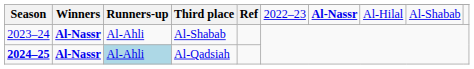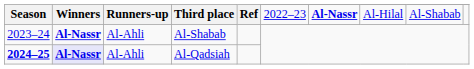Al-Qadsiah | Winners: no background -> lavender background
Al-Qadsiah | Runners-up: lightblue background -> no background
